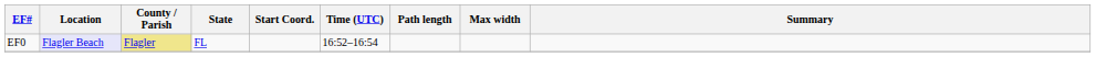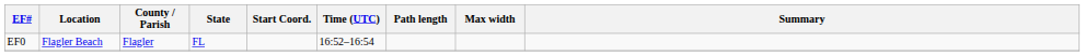EF0 | Location: lavender background -> no background
EF0 | County / Parish: khaki background -> no background
